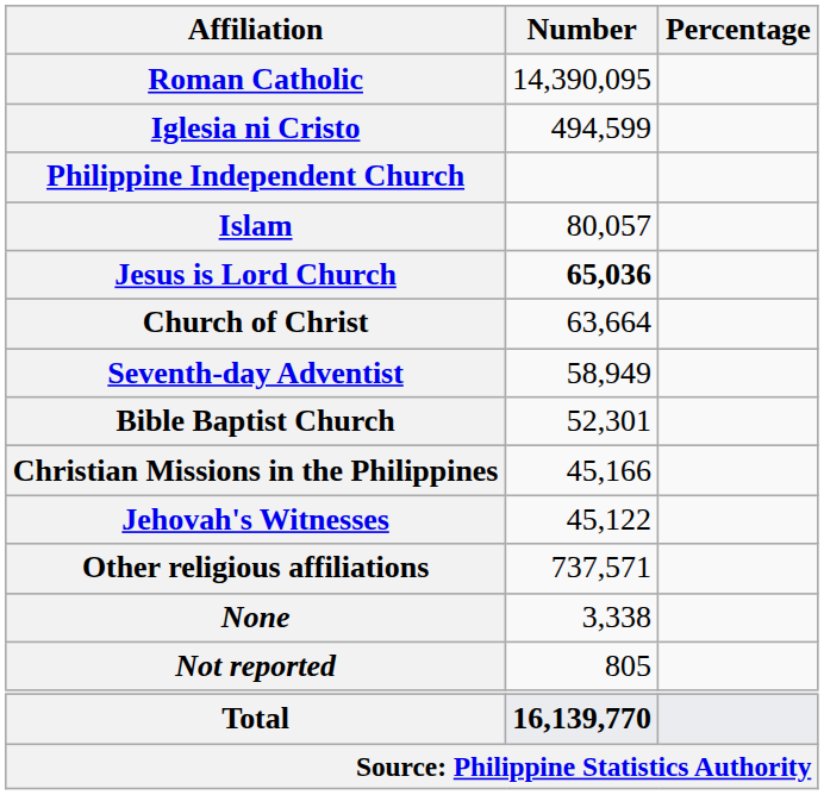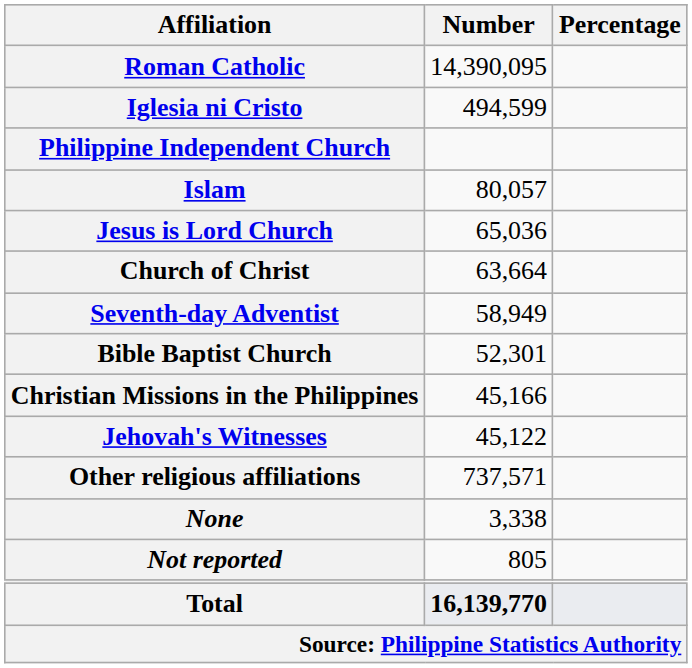Jesus is Lord Church | Number: bold -> normal
